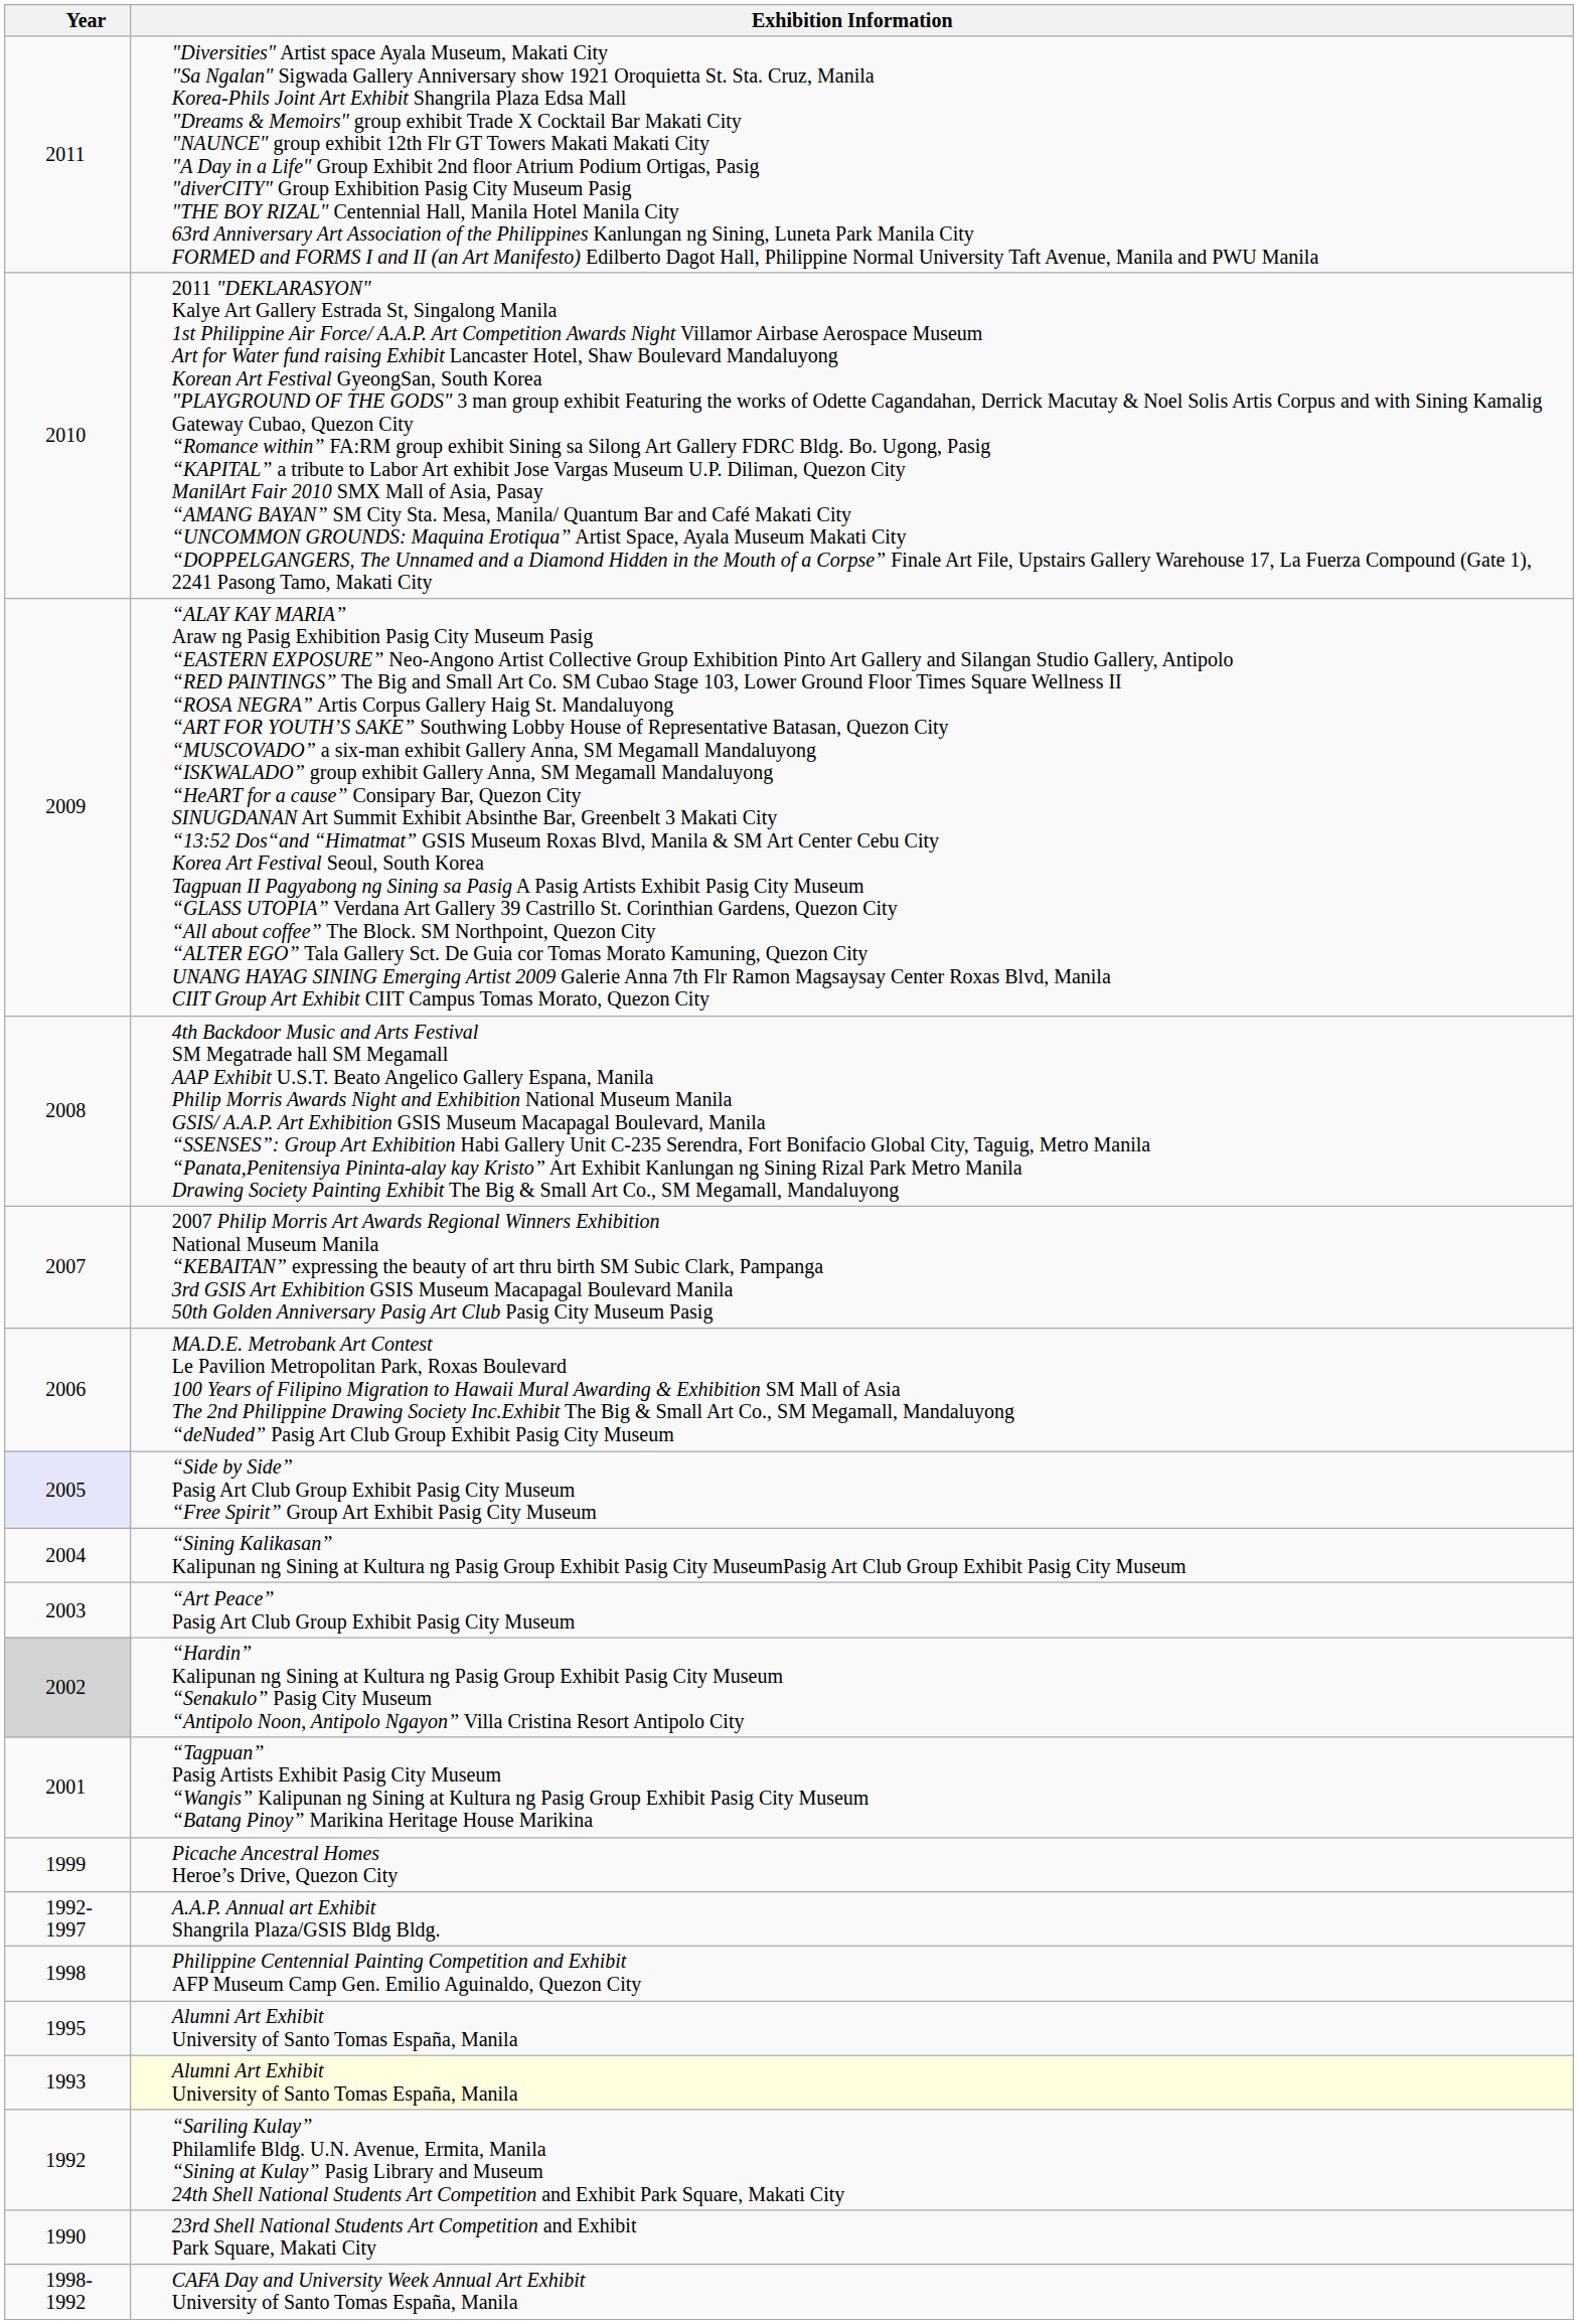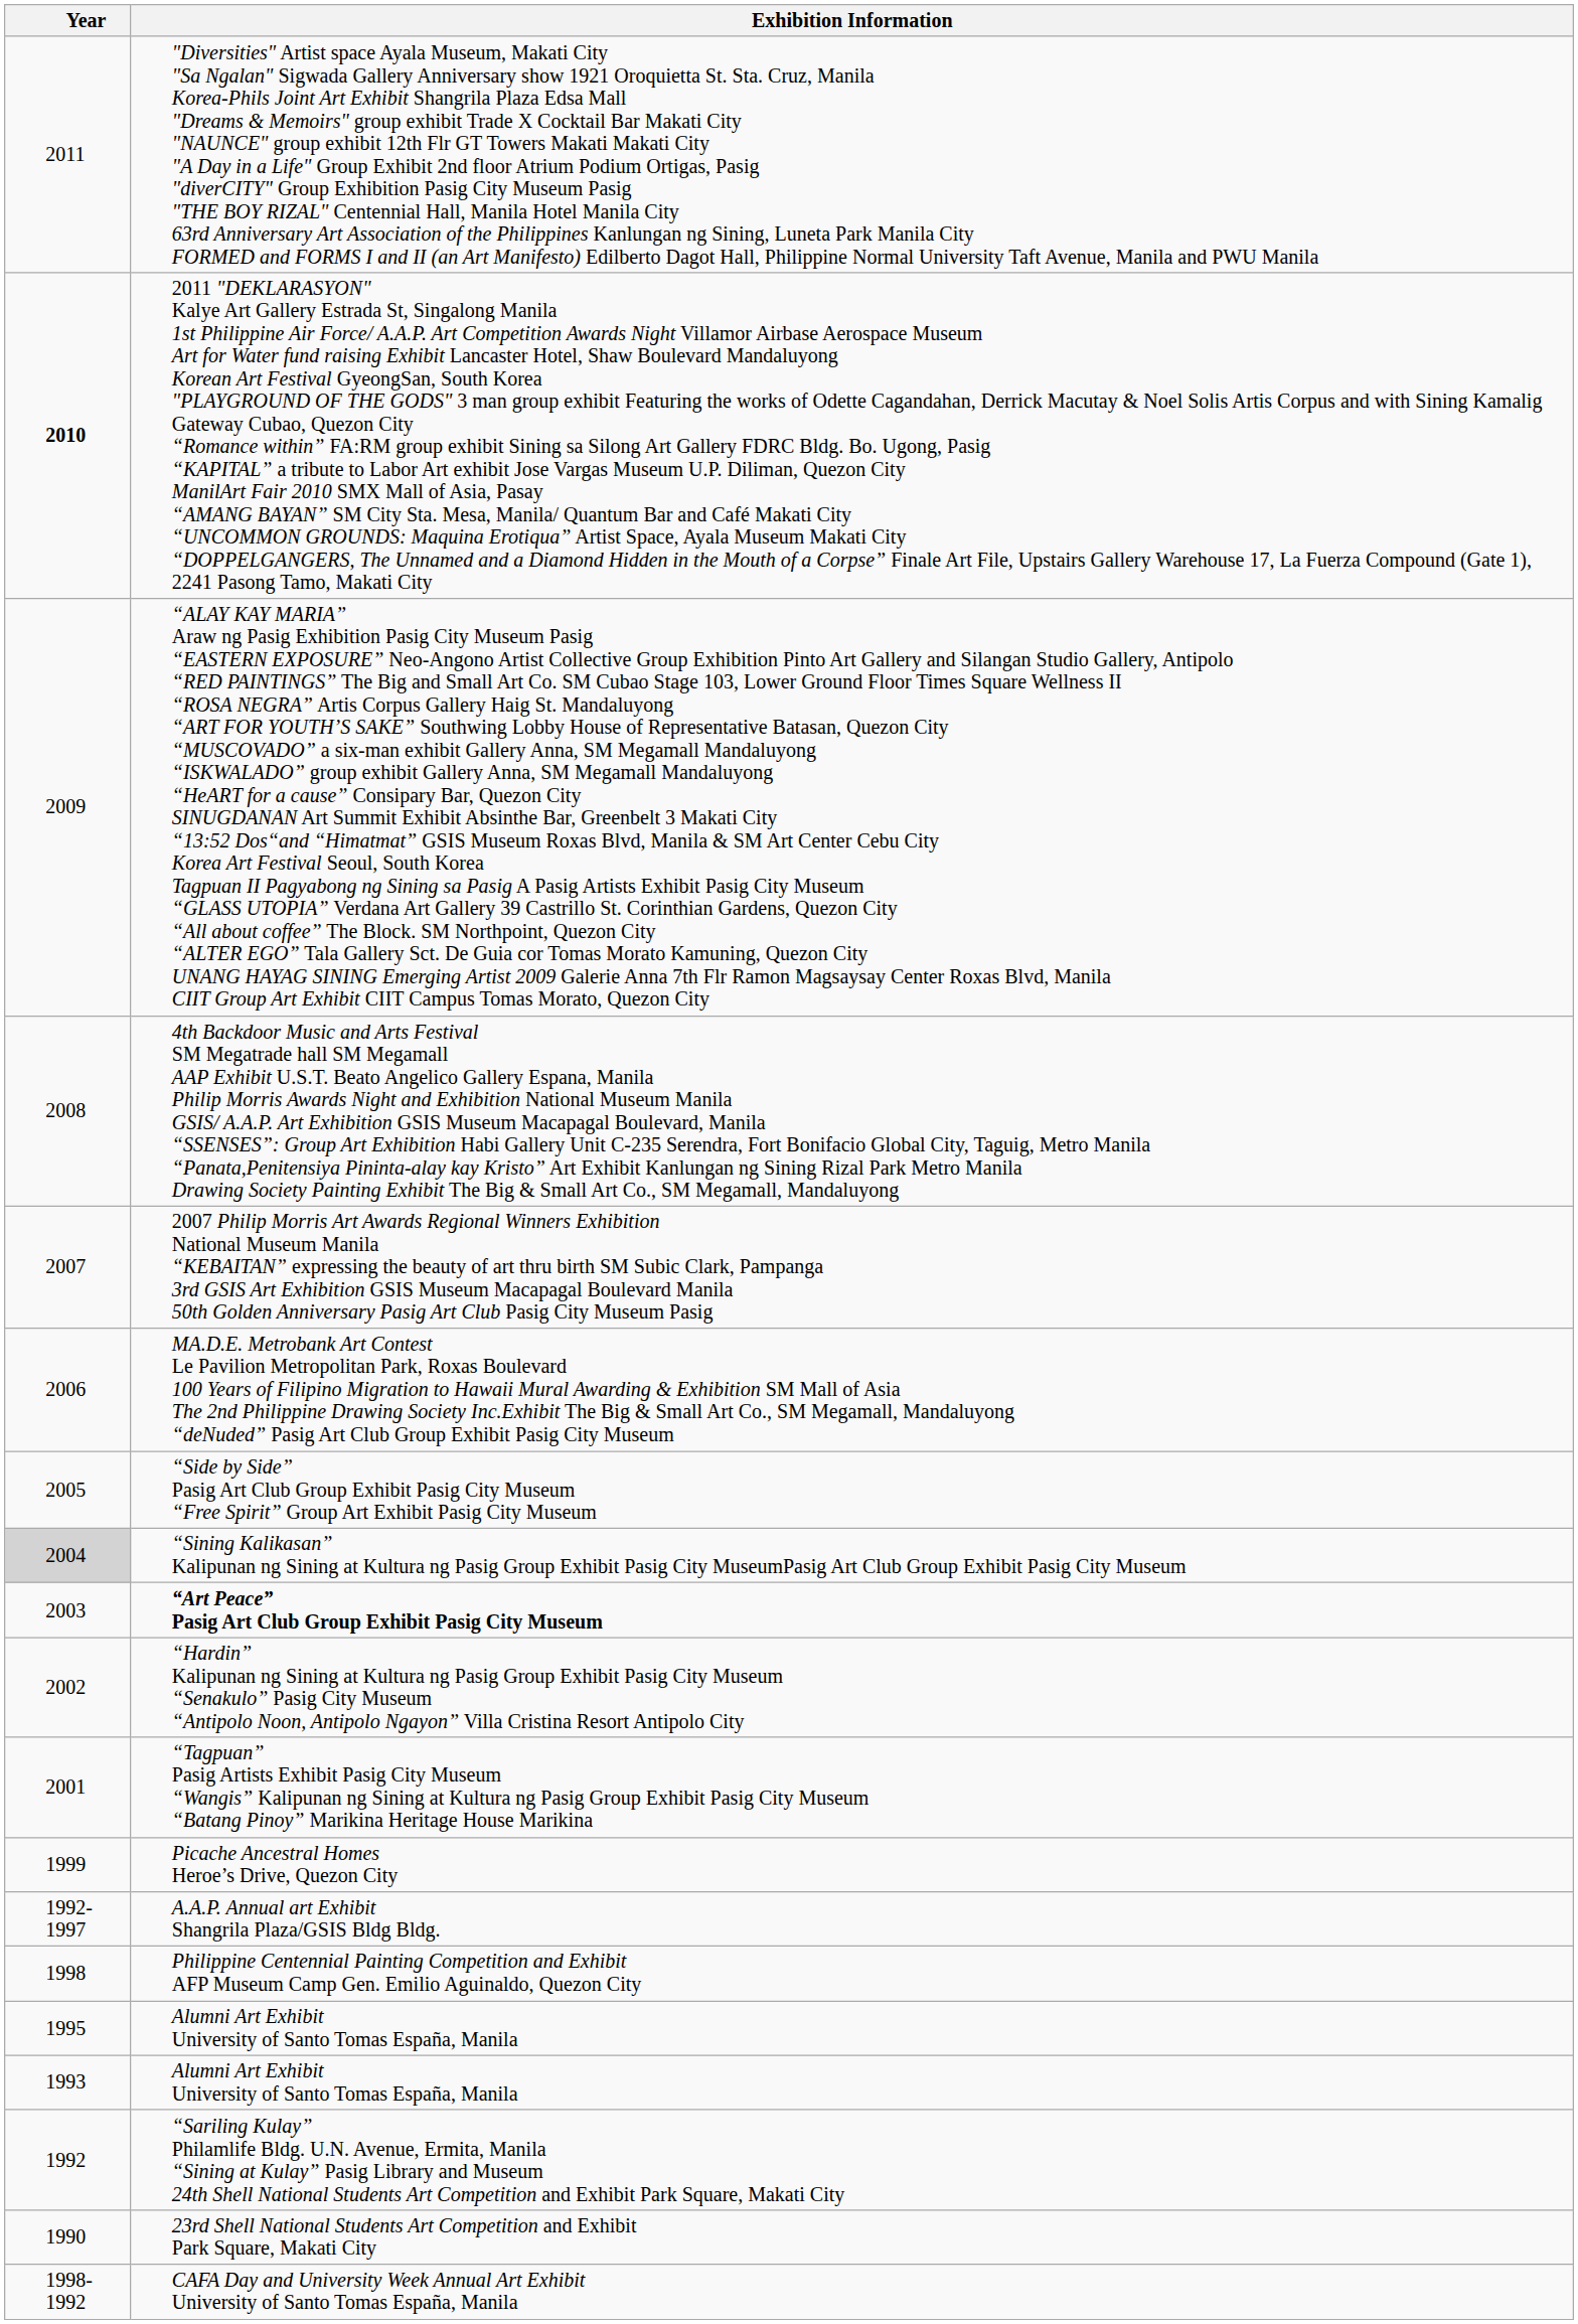row 3 | Year: normal -> bold
row 8 | Year: lavender background -> no background
row 9 | Year: no background -> lightgrey background
row 10 | Exhibition Information: normal -> bold
row 11 | Year: lightgrey background -> no background
row 17 | Exhibition Information: lightyellow background -> no background
